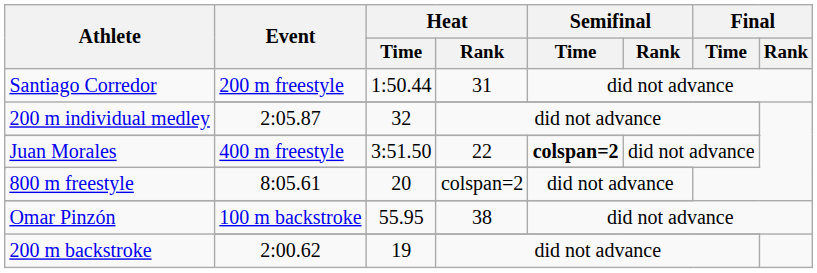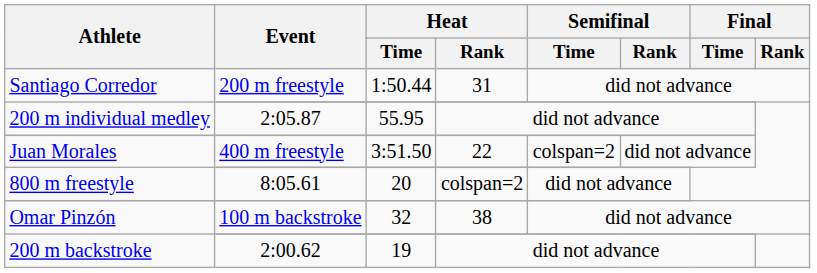200 m individual medley | Heat / Time: 32 -> 55.95
Juan Morales / 400 m freestyle | Semifinal / Time: bold -> normal
Omar Pinzón / 100 m backstroke | Heat / Time: 55.95 -> 32
